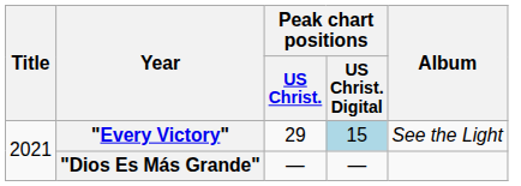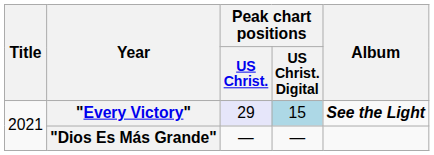"Every Victory" | Peak chart positions / US Christ.: no background -> lavender background
"Every Victory" | Album: normal -> bold
